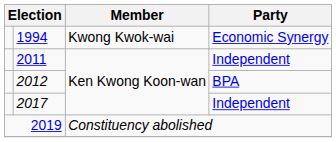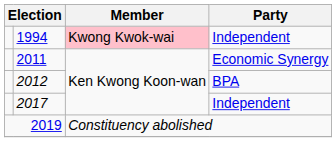1994 | Member: no background -> pink background
1994 | Party: Economic Synergy -> Independent
2011 | Party: Independent -> Economic Synergy
